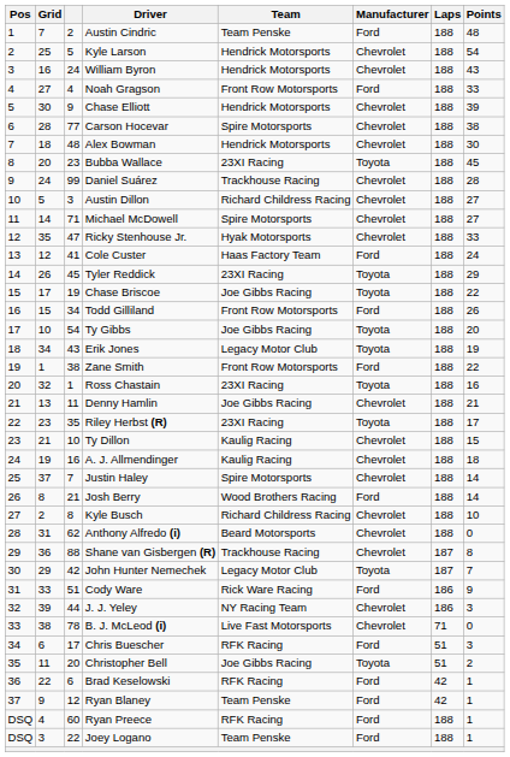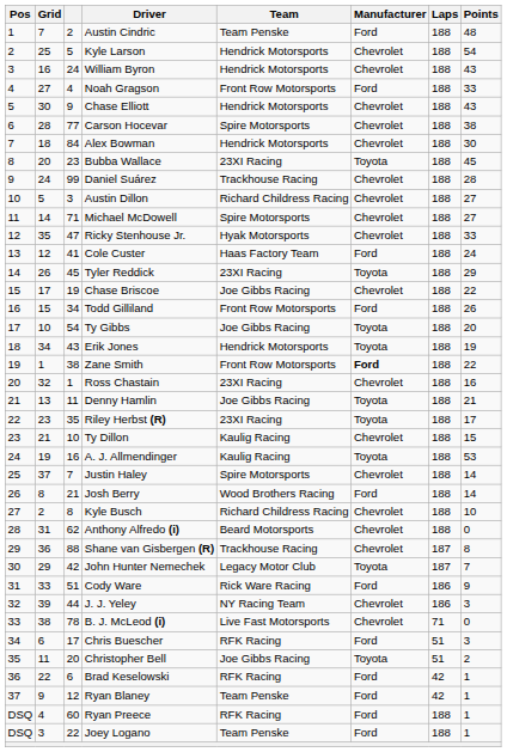Chase Elliott | Points: 39 -> 43
Alex Bowman | column 3: 48 -> 84
Chase Briscoe | Manufacturer: Toyota -> Chevrolet
Erik Jones | Team: Legacy Motor Club -> Hendrick Motorsports
Zane Smith | Manufacturer: normal -> bold
Ross Chastain | Manufacturer: Toyota -> Chevrolet
Denny Hamlin | Manufacturer: Chevrolet -> Toyota
A. J. Allmendinger | Manufacturer: Chevrolet -> Toyota
A. J. Allmendinger | Points: 18 -> 53
